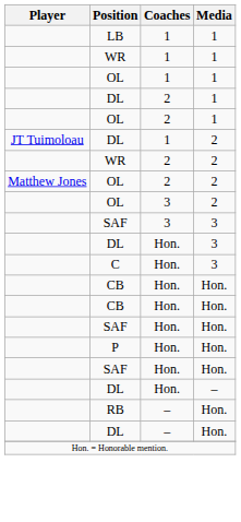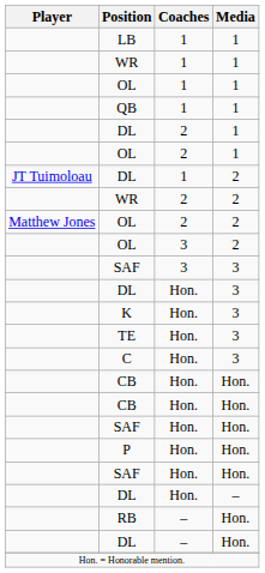+ row: QB | 1 | 1
+ row: K | Hon. | 3
+ row: TE | Hon. | 3
